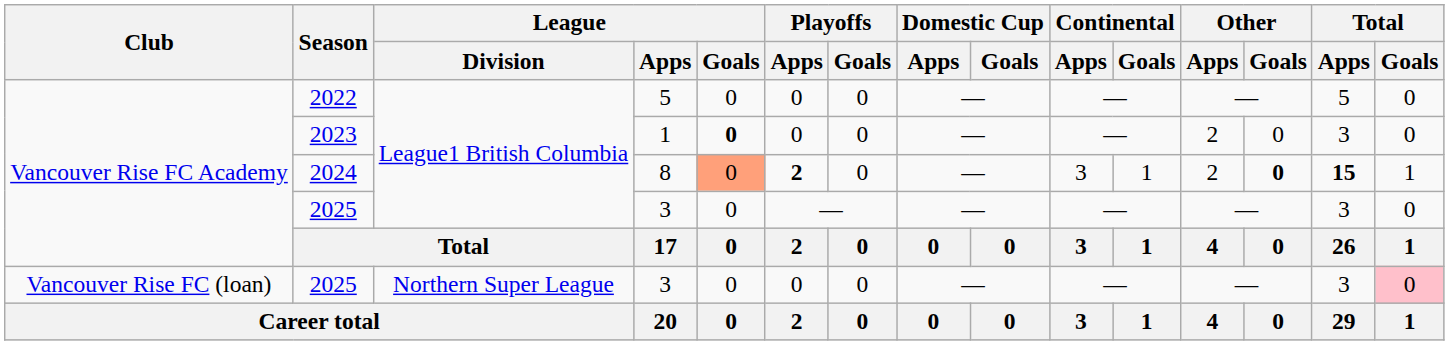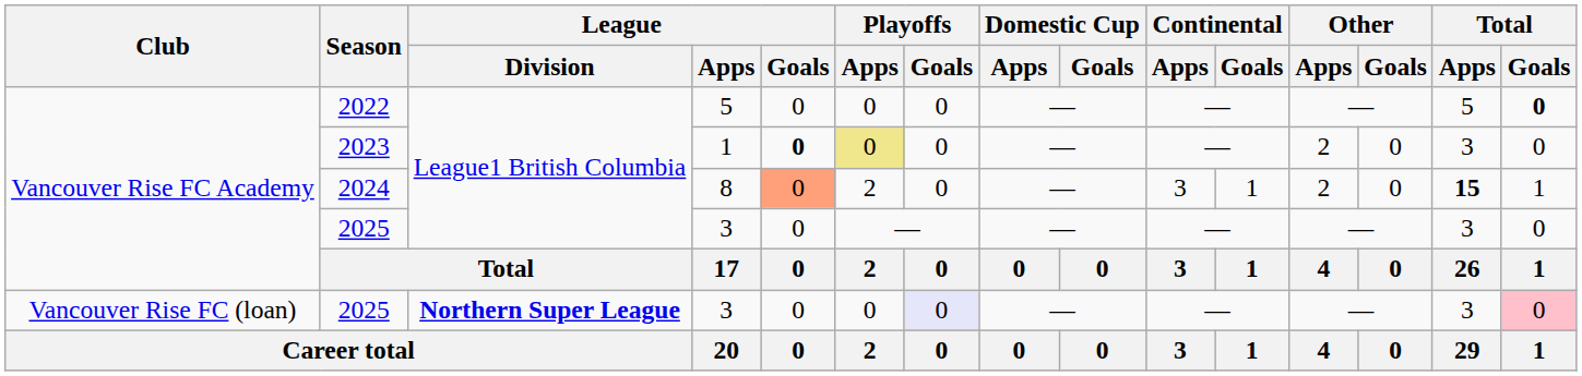2022 | Total / Goals: normal -> bold
2023 | Playoffs / Apps: no background -> khaki background
2024 | Playoffs / Apps: bold -> normal
2024 | Other / Goals: bold -> normal
Vancouver Rise FC (loan) / 2025 | League / Division: normal -> bold
Vancouver Rise FC (loan) / 2025 | Playoffs / Goals: no background -> lavender background
